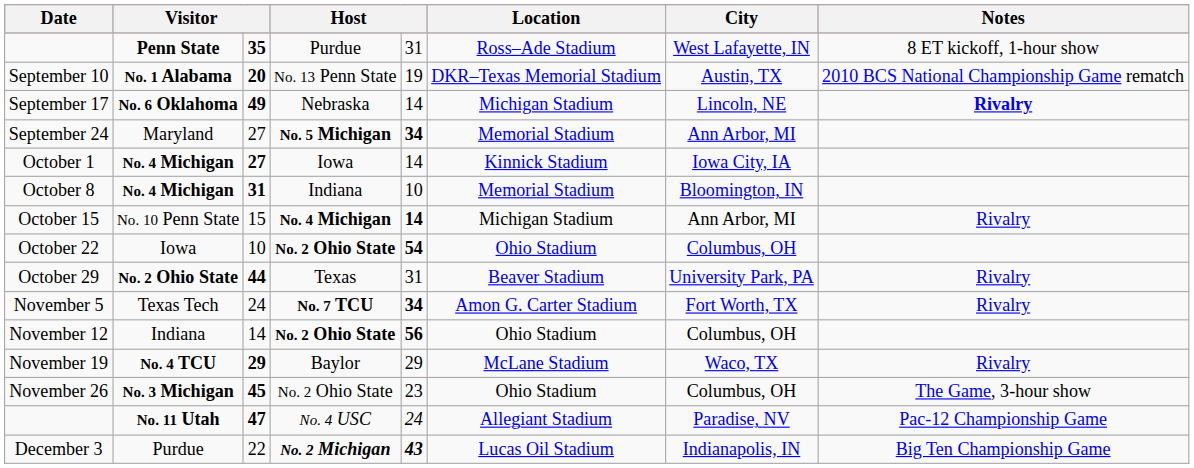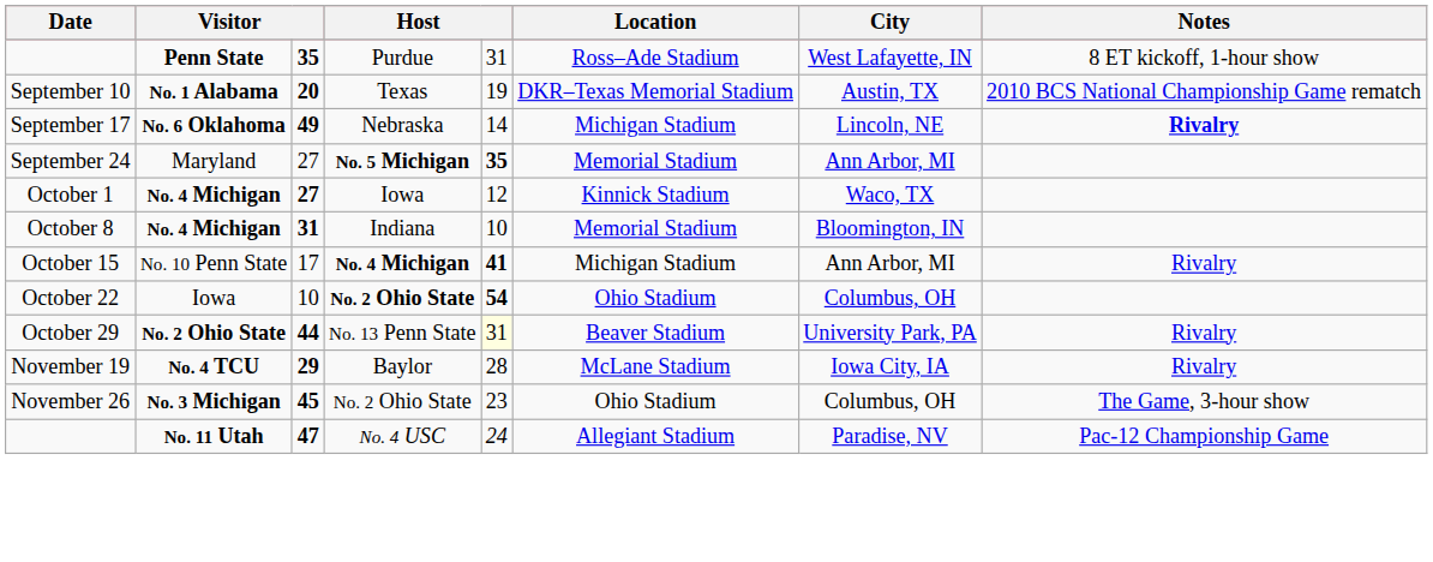September 10 | column 4: No. 13 Penn State -> Texas
September 24 | column 5: 34 -> 35
October 1 | column 5: 14 -> 12
October 1 | City: Iowa City, IA -> Waco, TX
October 15 | column 3: 15 -> 17
October 15 | column 5: 14 -> 41
October 29 | column 4: Texas -> No. 13 Penn State
October 29 | column 5: no background -> lightyellow background
- row: November 5 | Texas Tech | 24 | No. 7 TCU | 34 | Amon G. Carter Stadium | Fort Worth, TX | Rivalry
- row: November 12 | Indiana | 14 | No. 2 Ohio State | 56 | Ohio Stadium | Columbus, OH
November 19 | column 5: 29 -> 28
November 19 | City: Waco, TX -> Iowa City, IA
- row: December 3 | Purdue | 22 | No. 2 Michigan | 43 | Lucas Oil Stadium | Indianapolis, IN | Big Ten Championship Game
